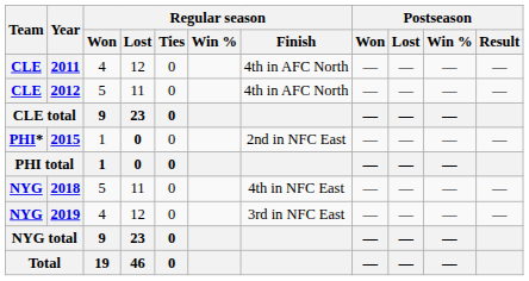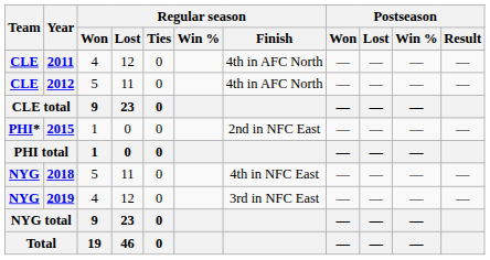2015 | Regular season / Lost: bold -> normal
